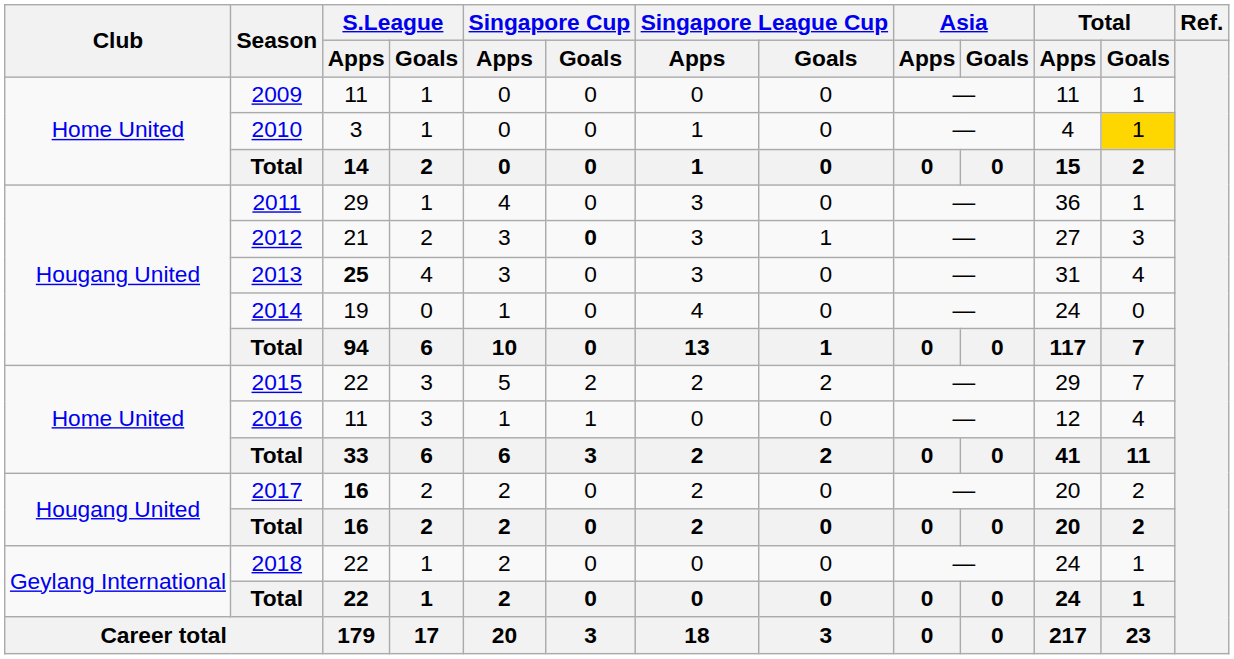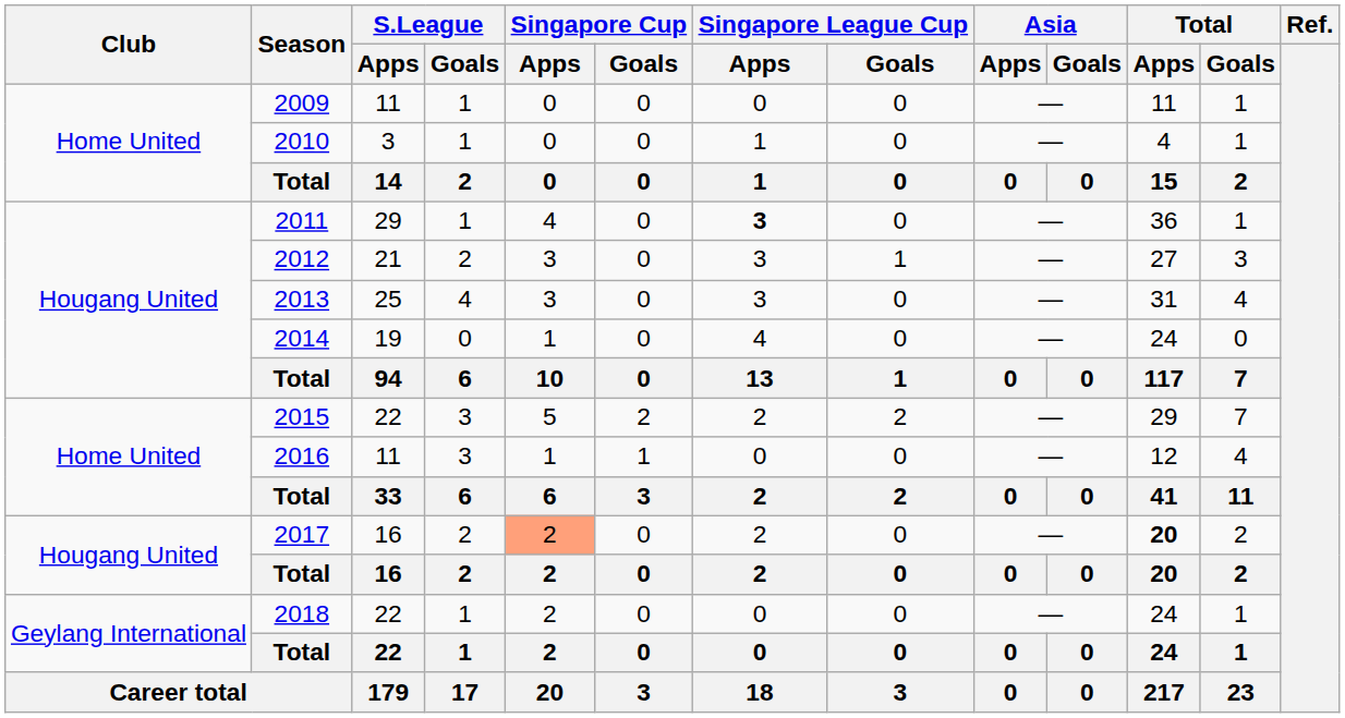2010 | Total / Goals: gold background -> no background
2011 | Singapore League Cup / Apps: normal -> bold
2012 | Singapore Cup / Goals: bold -> normal
2013 | S.League / Apps: bold -> normal
2017 | S.League / Apps: bold -> normal
2017 | Singapore Cup / Apps: no background -> lightsalmon background
2017 | Total / Apps: normal -> bold
